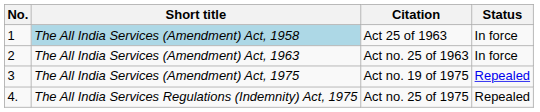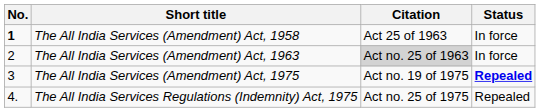row 2 | No.: normal -> bold
row 2 | Short title: lightblue background -> no background
row 3 | Citation: no background -> lightgrey background
row 4 | Status: normal -> bold
